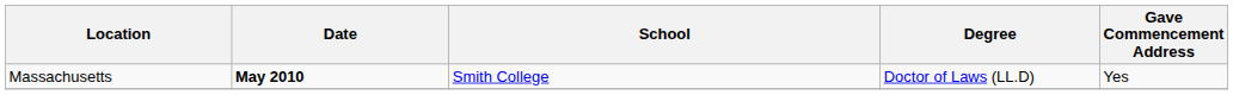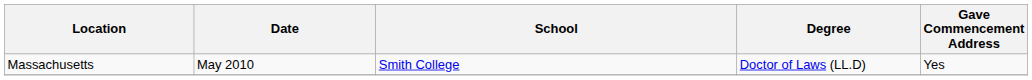Massachusetts | Date: bold -> normal
